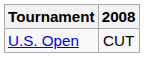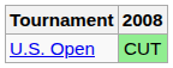U.S. Open | 2008: no background -> lightgreen background
